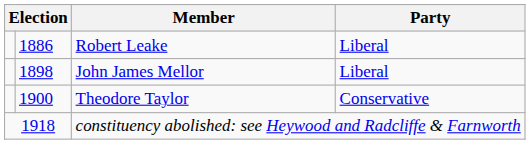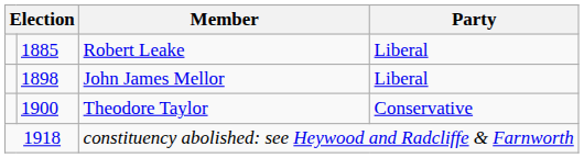Robert Leake | column 2: 1886 -> 1885
